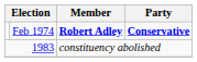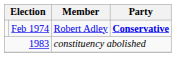Feb 1974 | Member: bold -> normal
